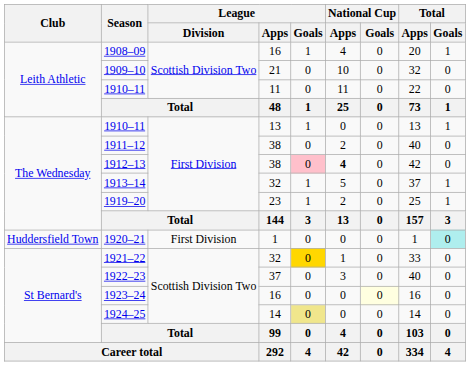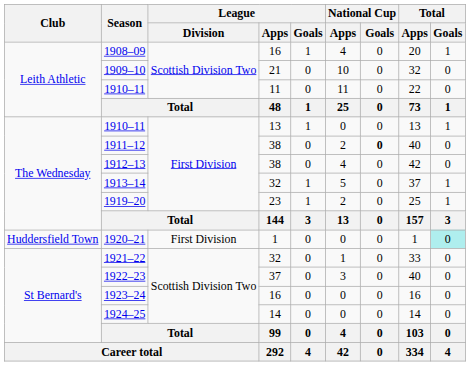1911–12 | National Cup / Goals: normal -> bold
1912–13 | League / Goals: pink background -> no background
1912–13 | National Cup / Apps: bold -> normal
1921–22 | League / Goals: gold background -> no background
1923–24 | National Cup / Goals: lightyellow background -> no background
1924–25 | League / Goals: khaki background -> no background
